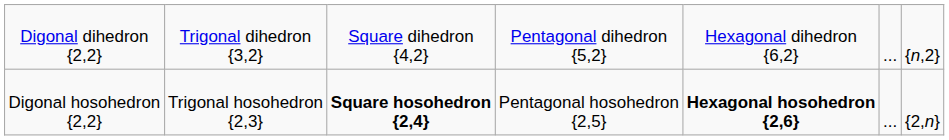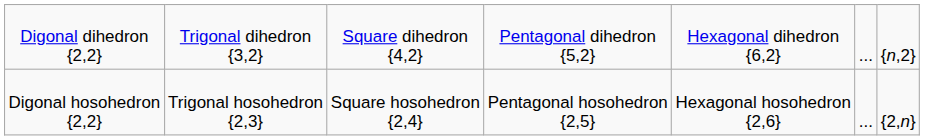Digonal hosohedron {2,2} | column 3: bold -> normal
Digonal hosohedron {2,2} | column 5: bold -> normal
